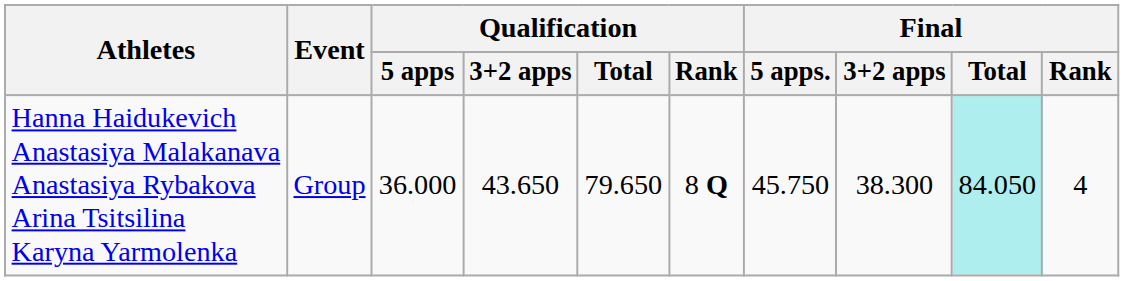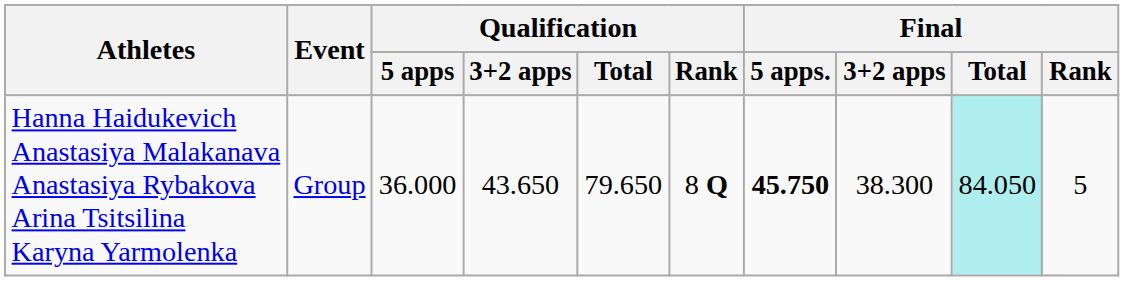row 3 | Final / 5 apps.: normal -> bold
row 3 | Final / Rank: 4 -> 5
